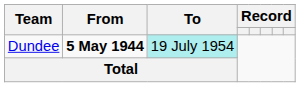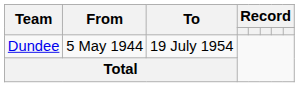Dundee | From: bold -> normal
Dundee | To: paleturquoise background -> no background
